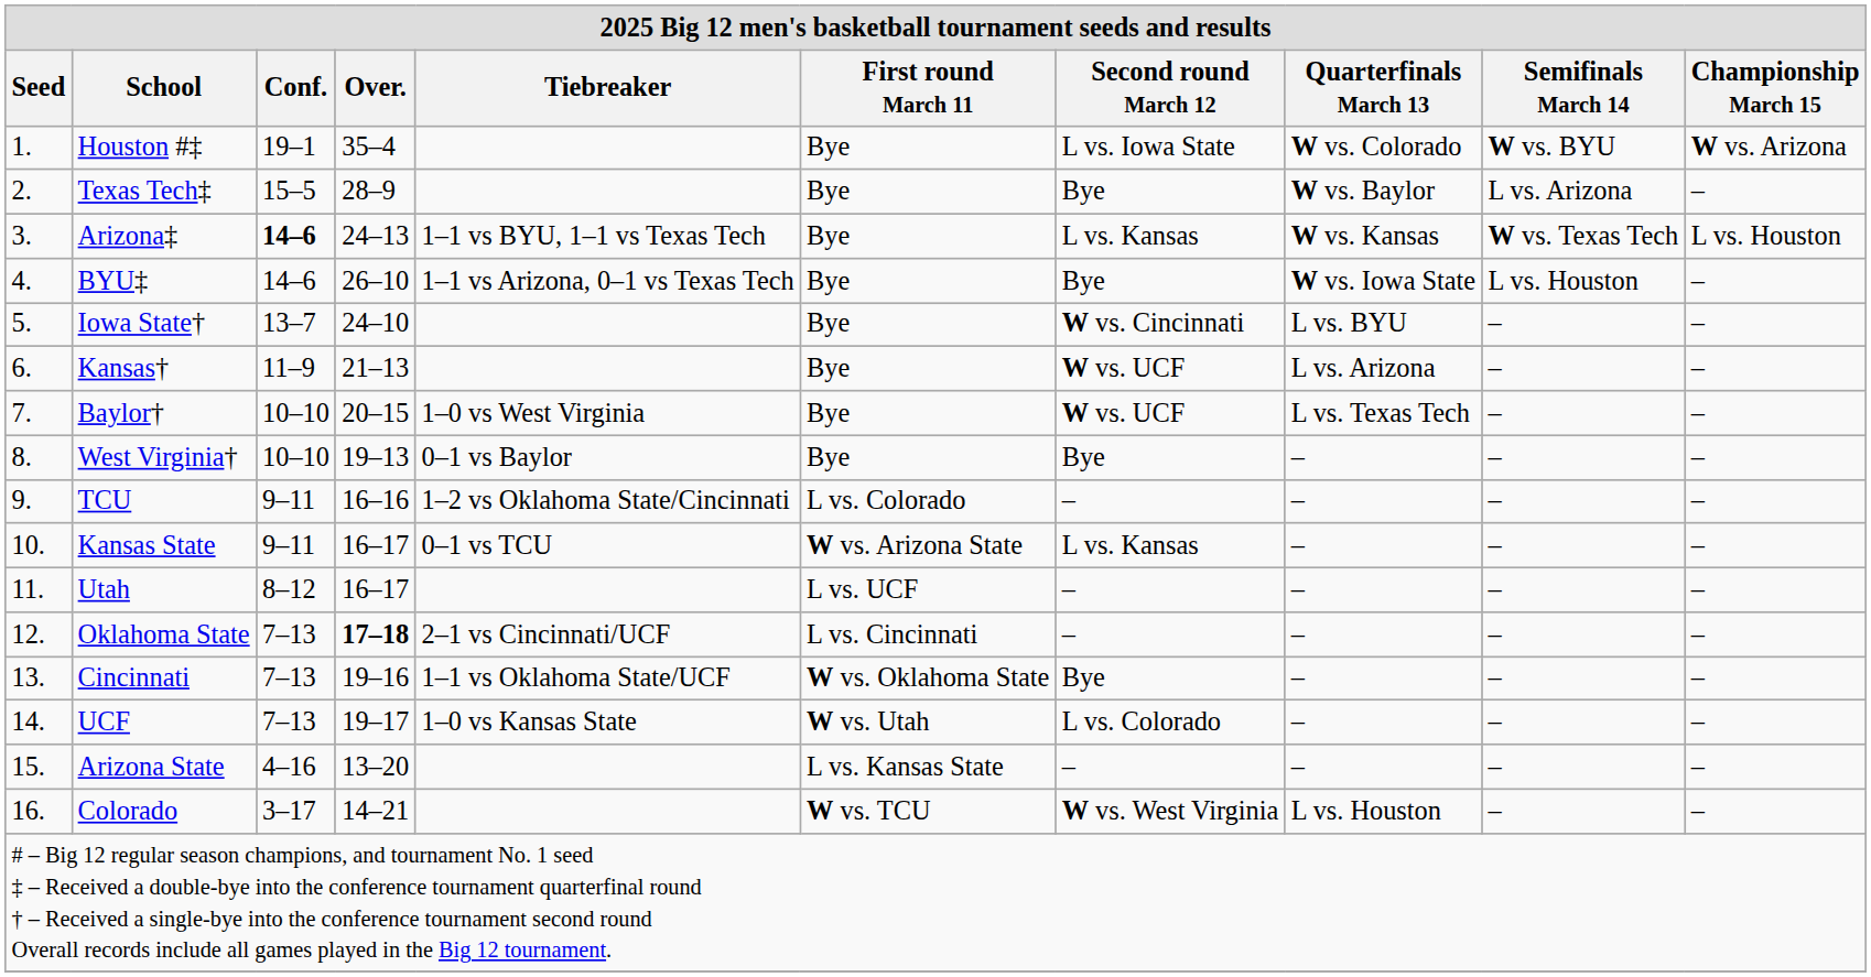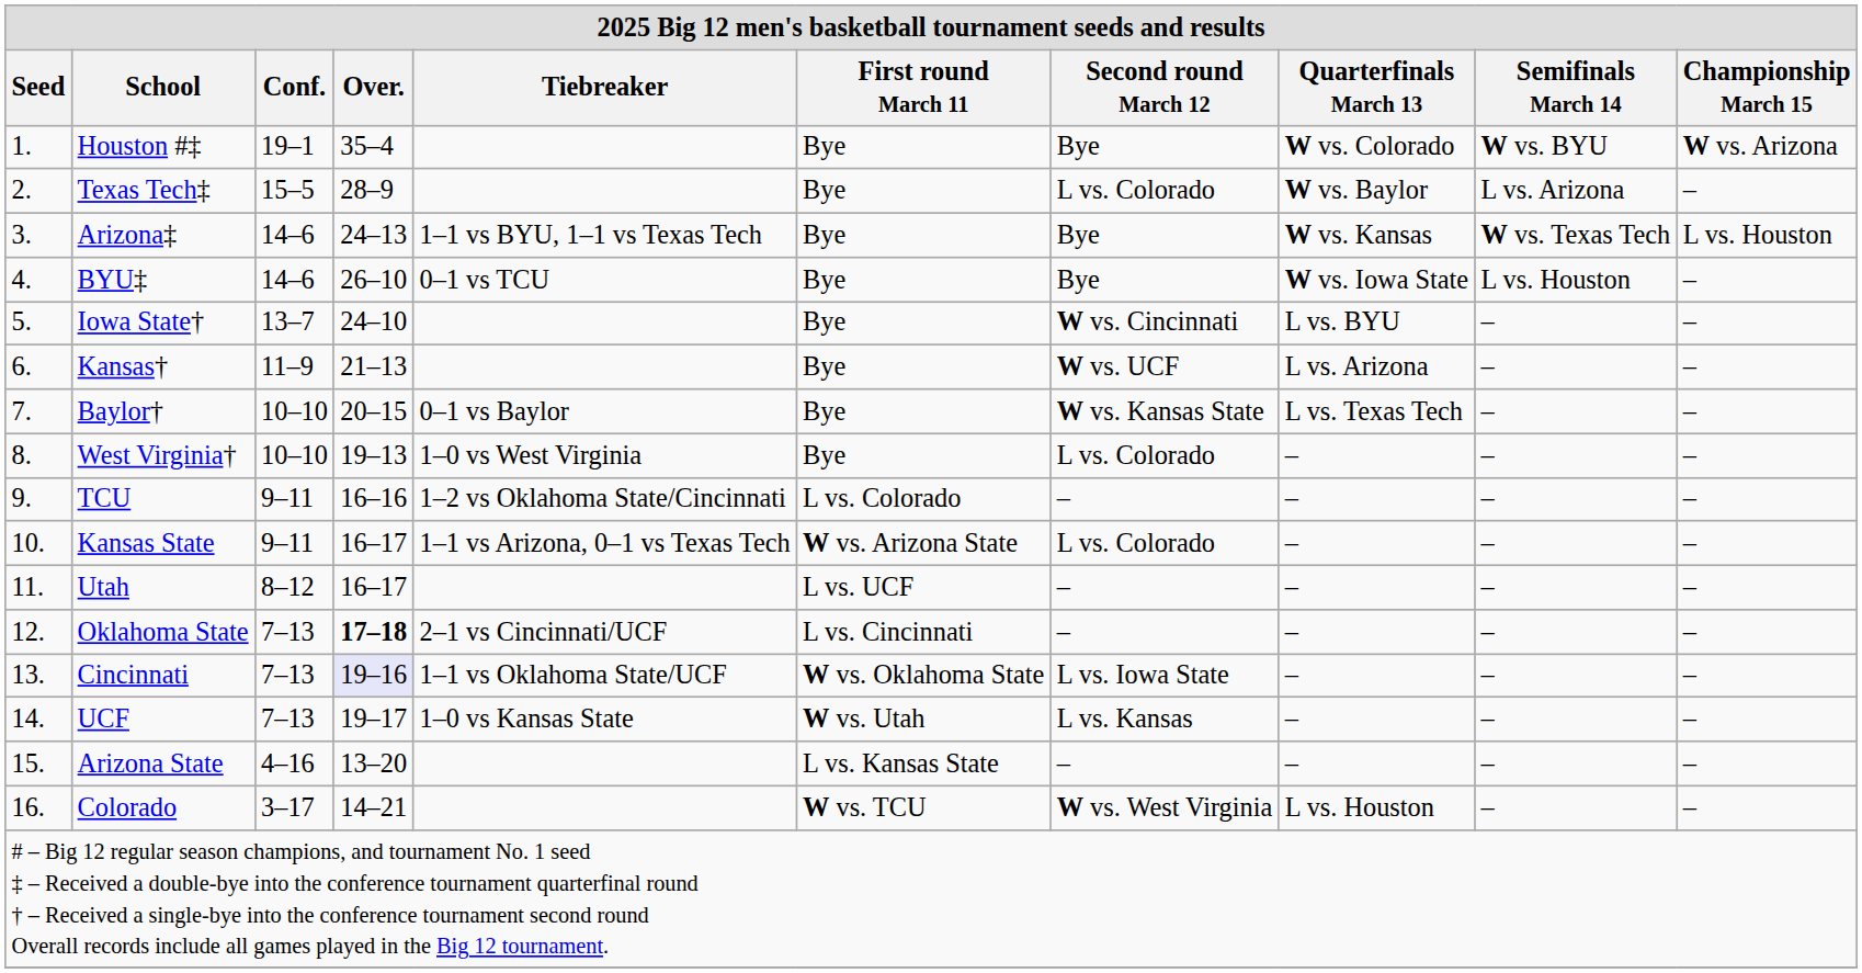Houston #‡ | Second round March 12: L vs. Iowa State -> Bye
Texas Tech‡ | Second round March 12: Bye -> L vs. Colorado
Arizona‡ | Conf.: bold -> normal
Arizona‡ | Second round March 12: L vs. Kansas -> Bye
BYU‡ | Tiebreaker: 1–1 vs Arizona, 0–1 vs Texas Tech -> 0–1 vs TCU
Baylor† | Tiebreaker: 1–0 vs West Virginia -> 0–1 vs Baylor
Baylor† | Second round March 12: W vs. UCF -> W vs. Kansas State
West Virginia† | Tiebreaker: 0–1 vs Baylor -> 1–0 vs West Virginia
West Virginia† | Second round March 12: Bye -> L vs. Colorado
Kansas State | Tiebreaker: 0–1 vs TCU -> 1–1 vs Arizona, 0–1 vs Texas Tech
Kansas State | Second round March 12: L vs. Kansas -> L vs. Colorado
Cincinnati | Over.: no background -> lavender background
Cincinnati | Second round March 12: Bye -> L vs. Iowa State
UCF | Second round March 12: L vs. Colorado -> L vs. Kansas
